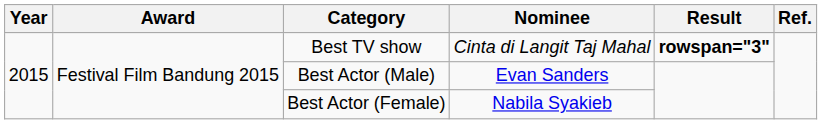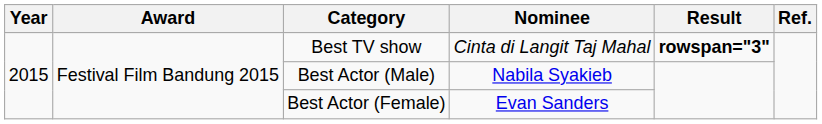Best Actor (Male) | Nominee: Evan Sanders -> Nabila Syakieb
Best Actor (Female) | Nominee: Nabila Syakieb -> Evan Sanders
